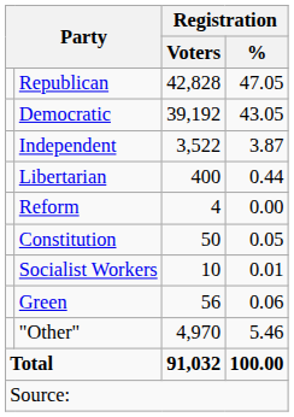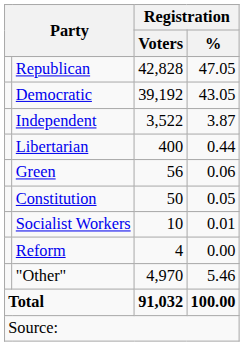rows swapped: Green <-> Reform
